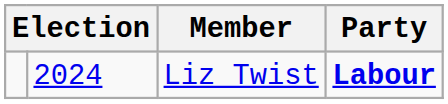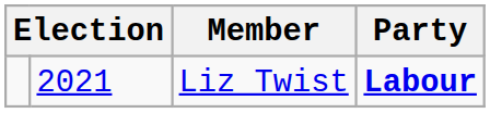Liz Twist | column 2: 2024 -> 2021
